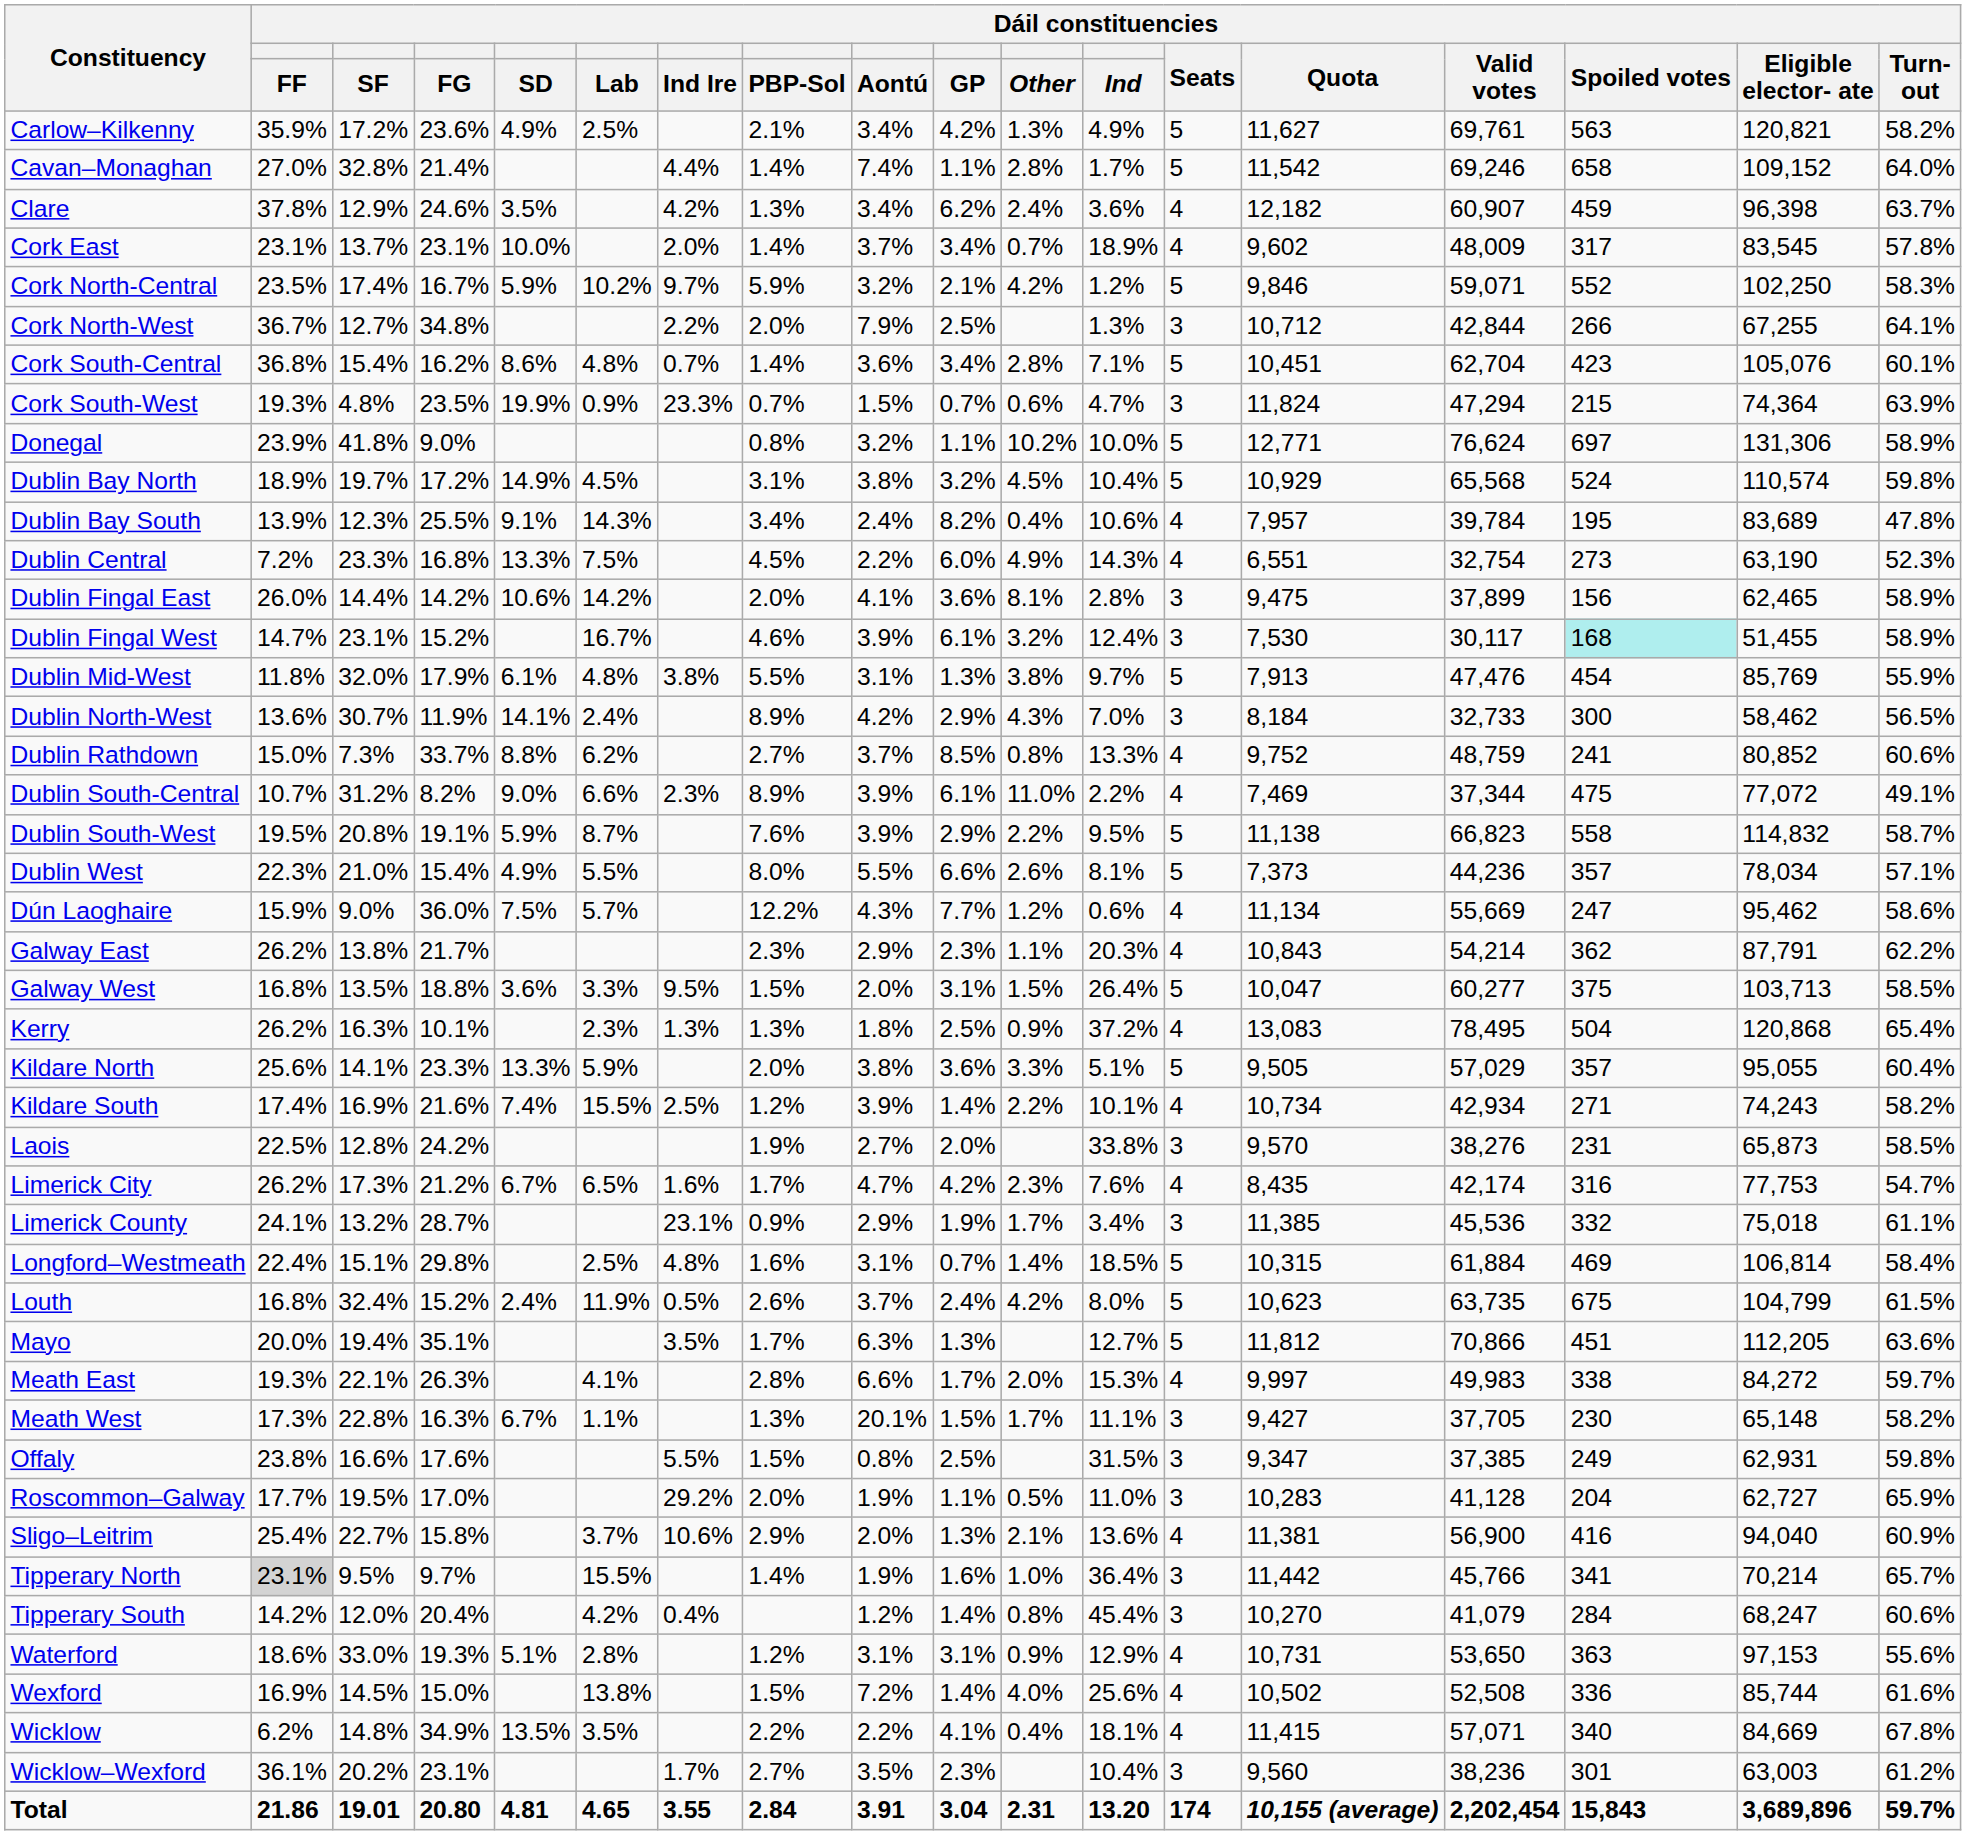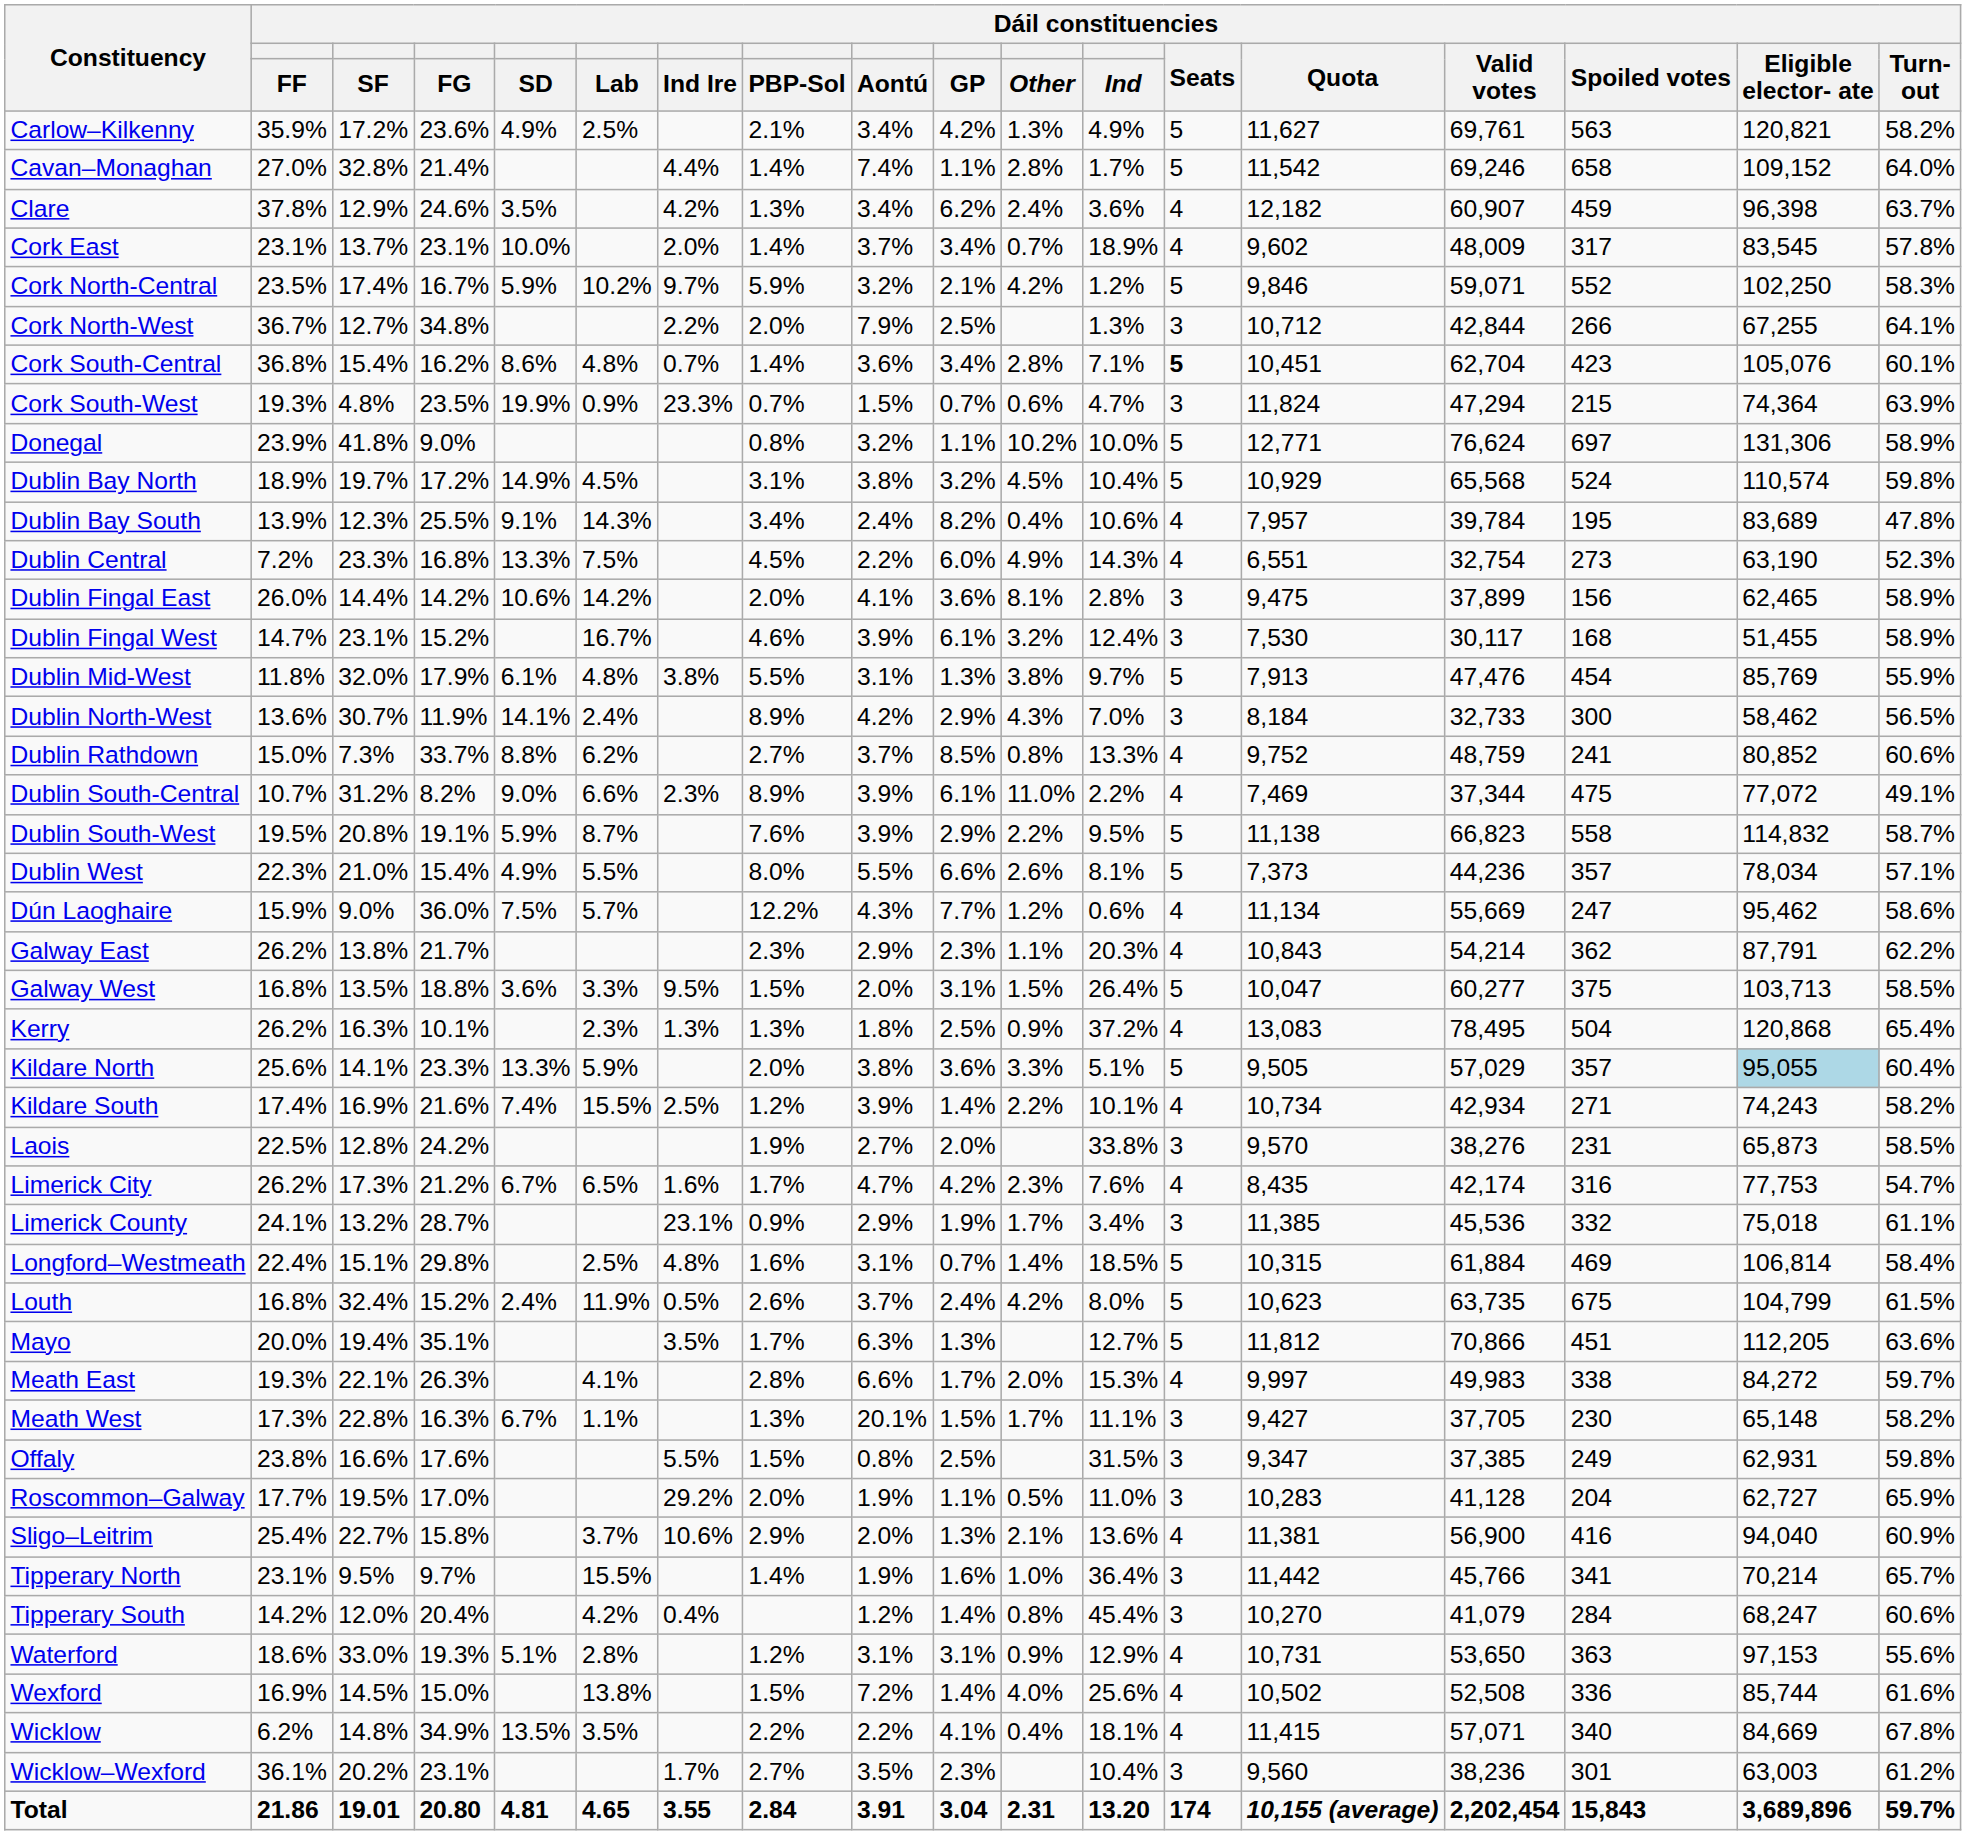Cork South-Central | Dáil constituencies / Seats: normal -> bold
Dublin Fingal West | Dáil constituencies / Spoiled votes: paleturquoise background -> no background
Kildare North | Dáil constituencies / Eligible elector- ate: no background -> lightblue background
Tipperary North | Dáil constituencies / FF: lightgrey background -> no background
